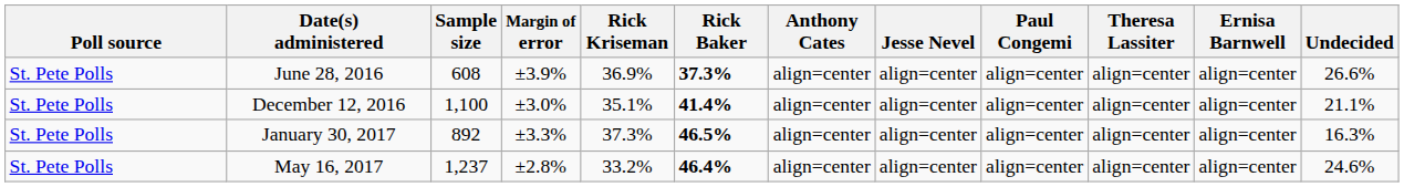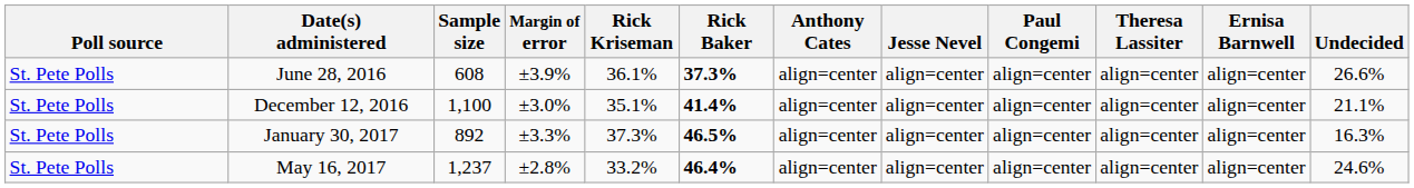June 28, 2016 | Rick Kriseman: 36.9% -> 36.1%
